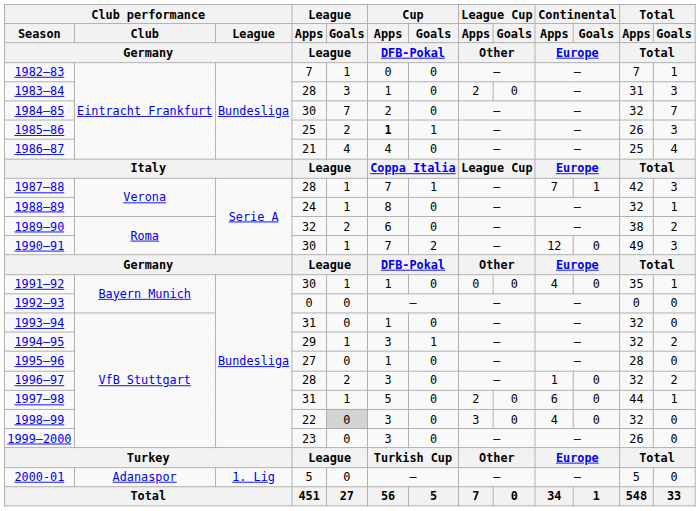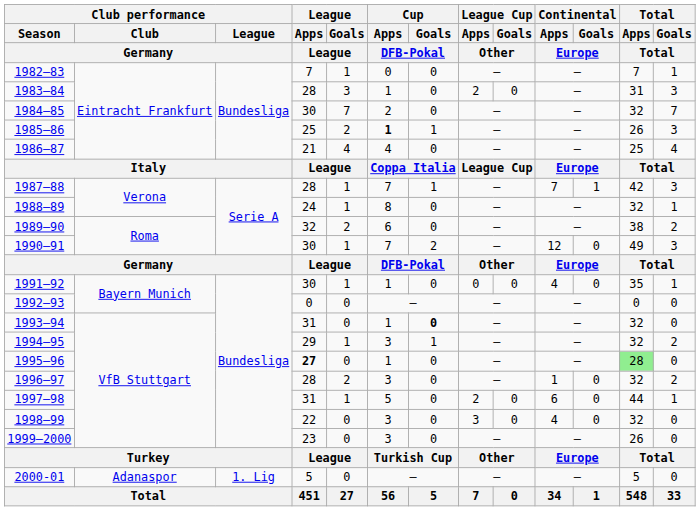1993–94 | Cup / Goals / DFB-Pokal: normal -> bold
1995–96 | League / Apps / League: normal -> bold
1995–96 | Total / Apps / Total: no background -> lightgreen background
1998–99 | League / Goals / League: lightgrey background -> no background
